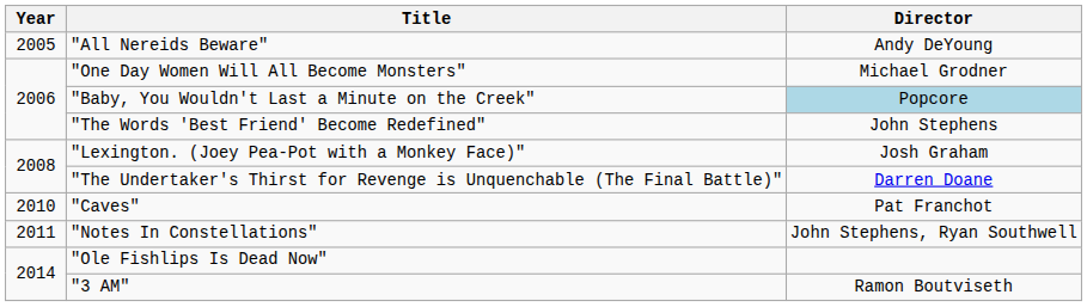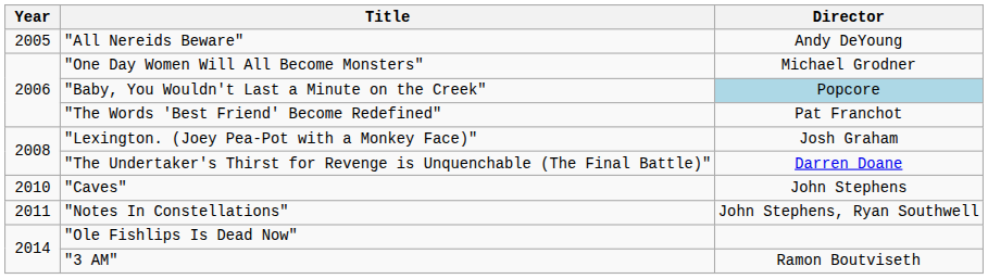"The Words 'Best Friend' Become Redefined" | Director: John Stephens -> Pat Franchot
"Caves" | Director: Pat Franchot -> John Stephens
